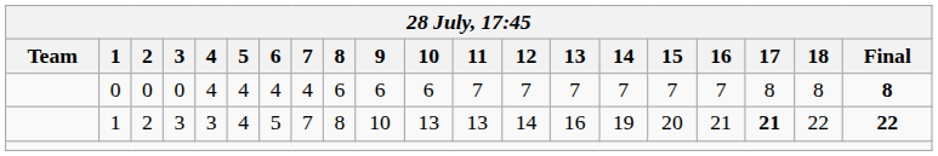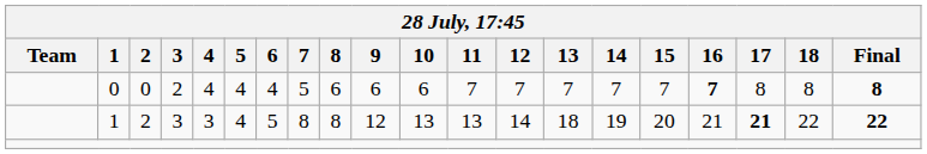row 3 | 3: 0 -> 2
row 3 | 7: 4 -> 5
row 3 | 16: normal -> bold
row 4 | 7: 7 -> 8
row 4 | 9: 10 -> 12
row 4 | 13: 16 -> 18
